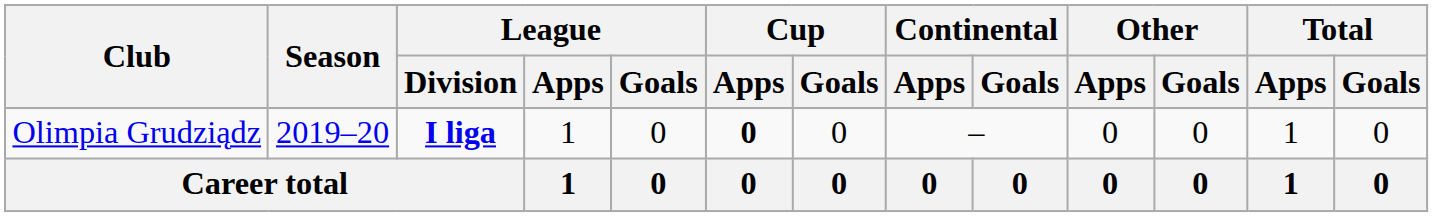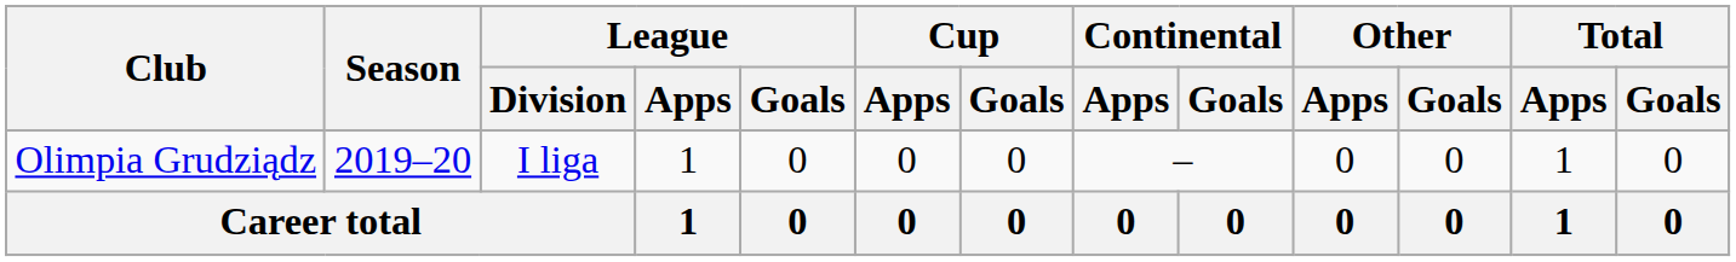Olimpia Grudziądz | League / Division: bold -> normal
Olimpia Grudziądz | Cup / Apps: bold -> normal
